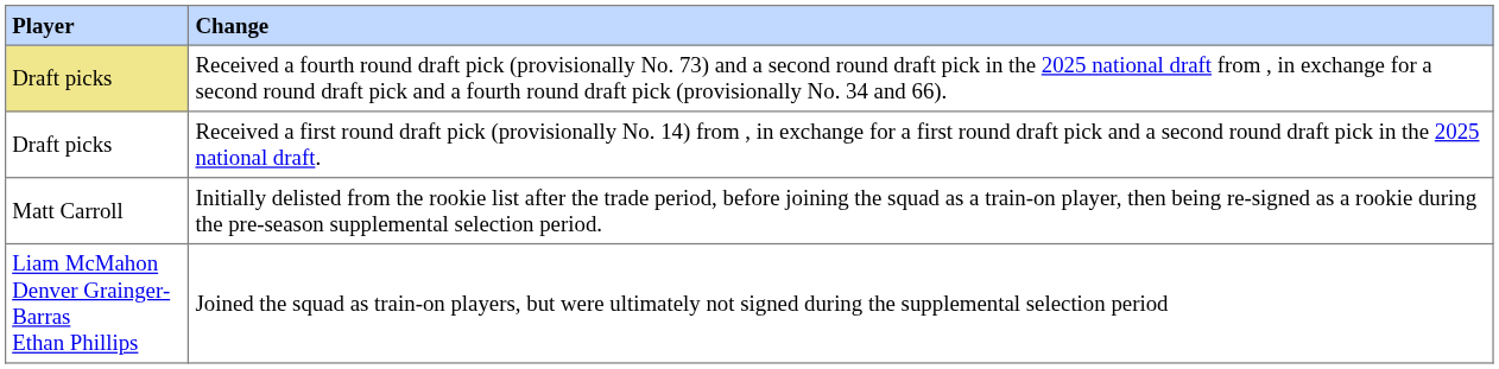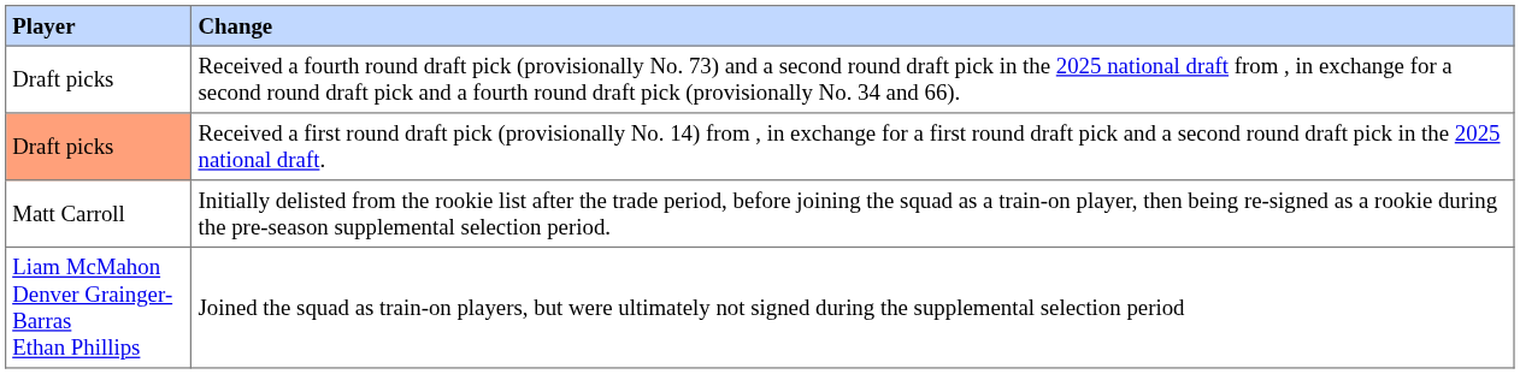row 2 | Player: khaki background -> no background
row 3 | Player: no background -> lightsalmon background
